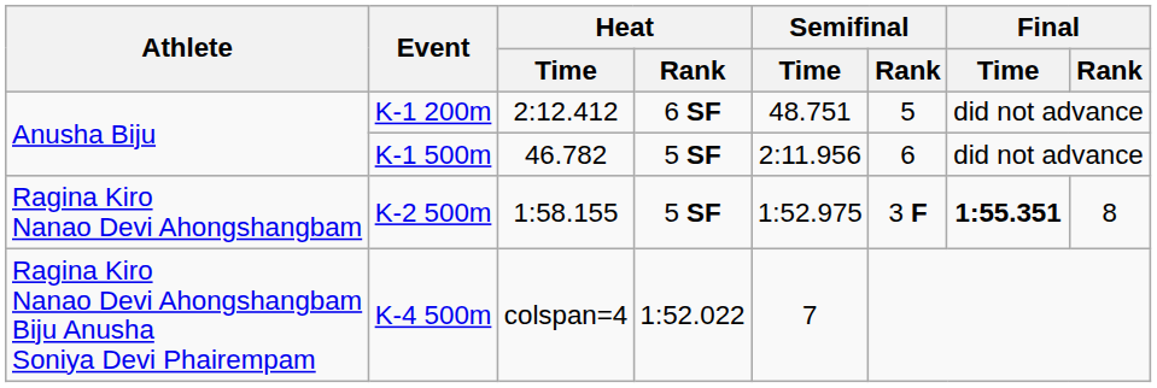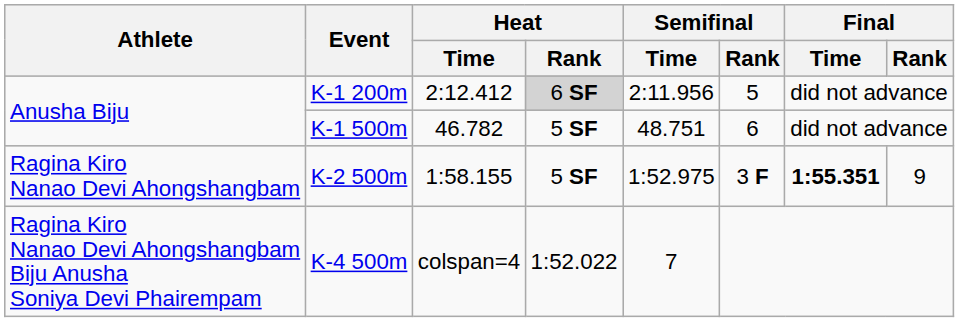K-1 200m | Heat / Rank: no background -> lightgrey background
K-1 200m | Semifinal / Time: 48.751 -> 2:11.956
K-1 500m | Semifinal / Time: 2:11.956 -> 48.751
K-2 500m | Final / Rank: 8 -> 9
